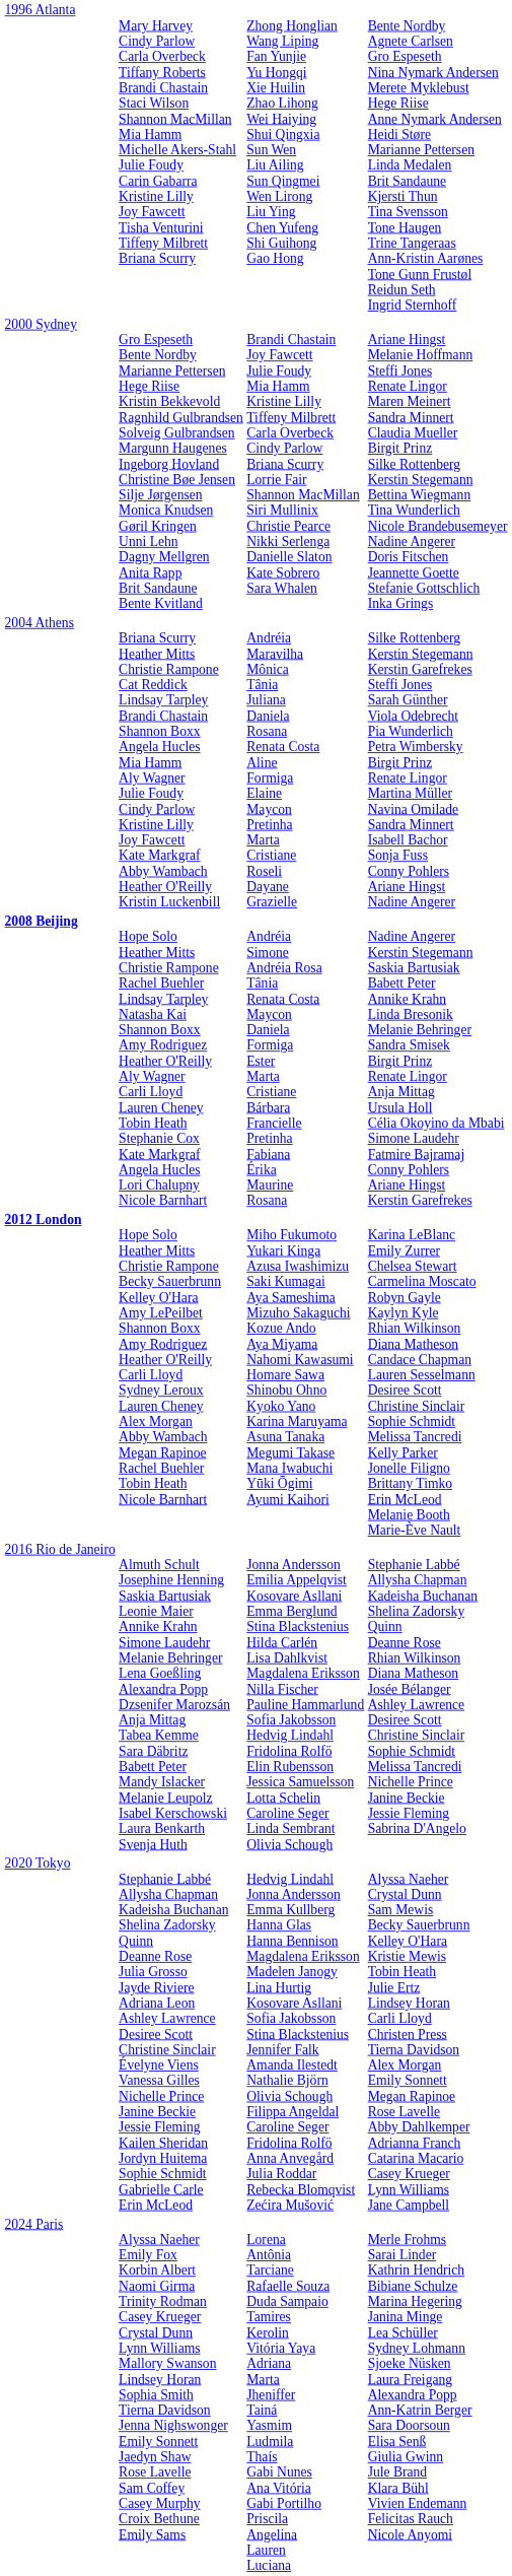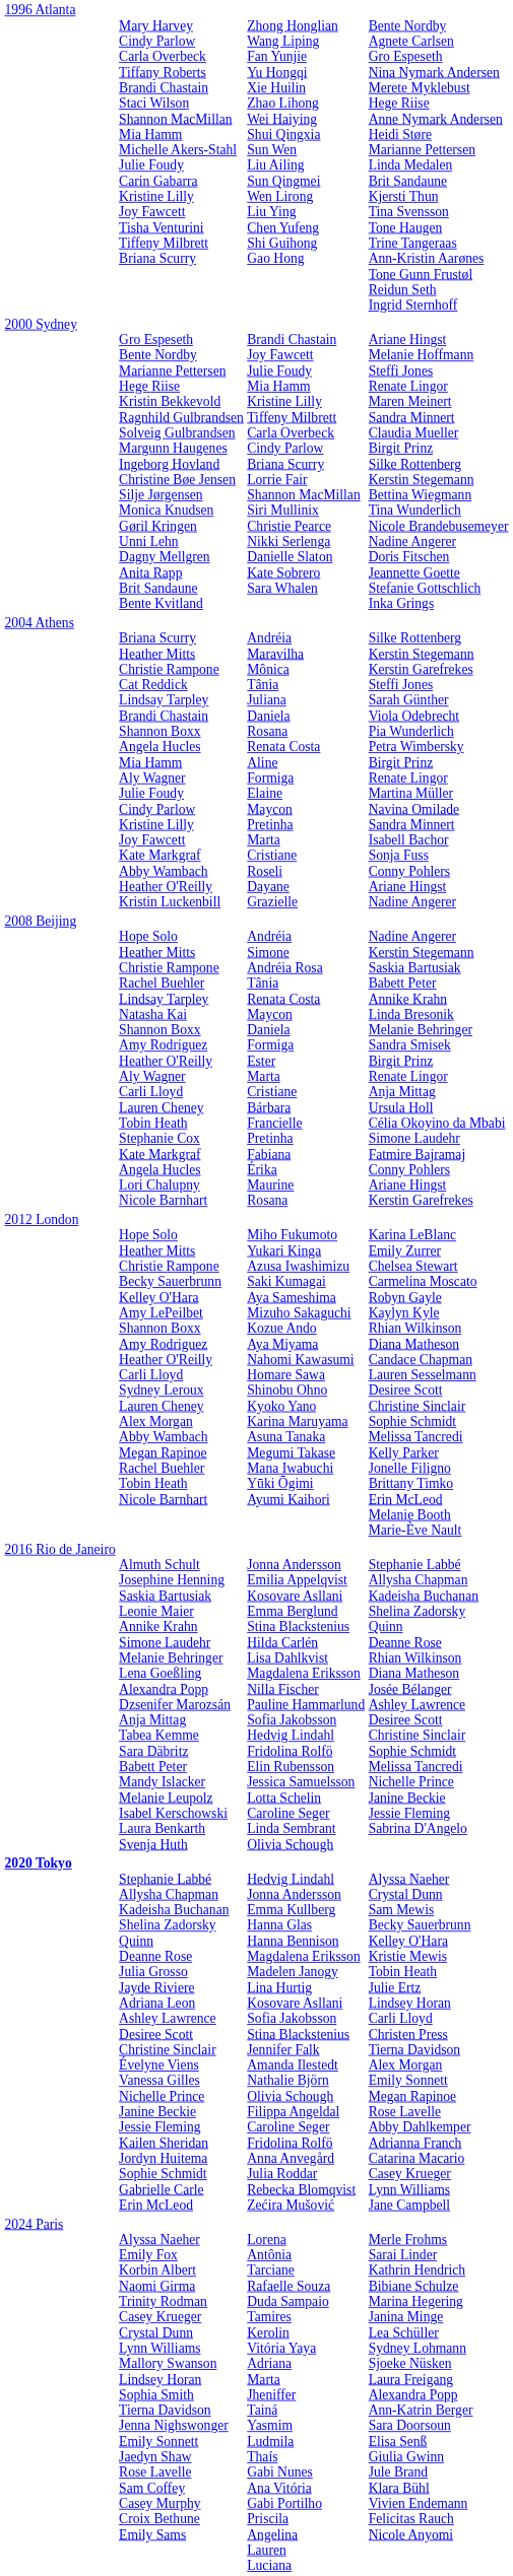2008 Beijing | column 1: bold -> normal
2012 London | column 1: bold -> normal
2020 Tokyo | column 1: normal -> bold
